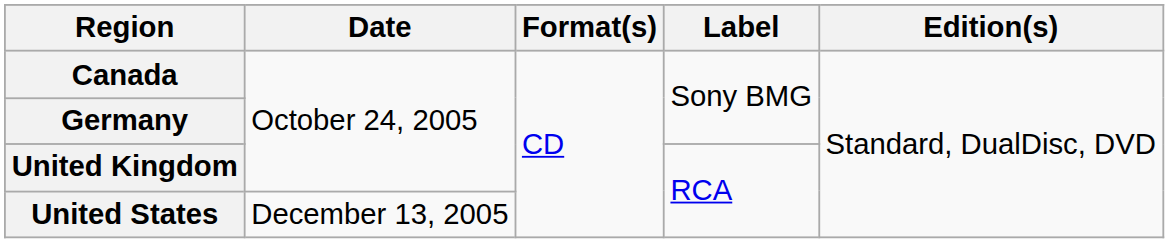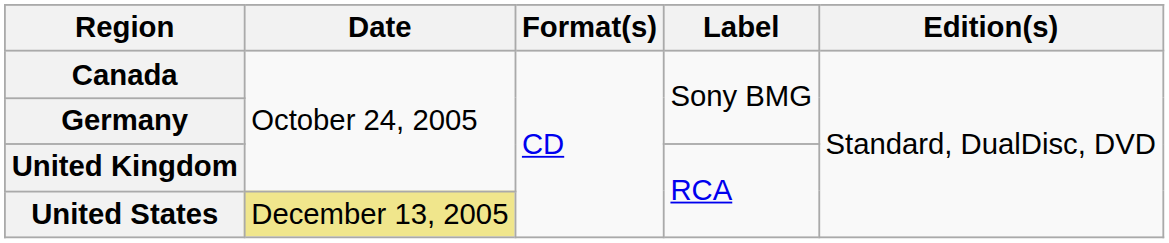United States | Date: no background -> khaki background
